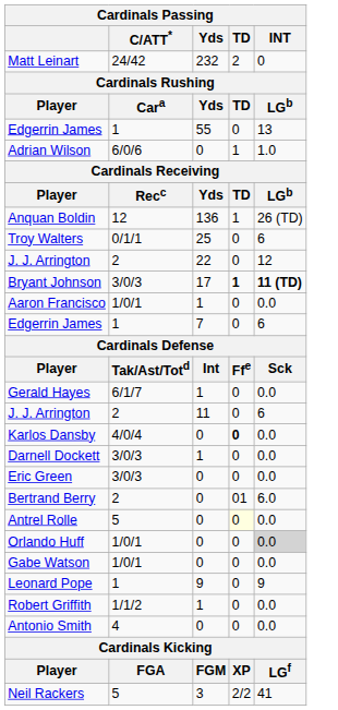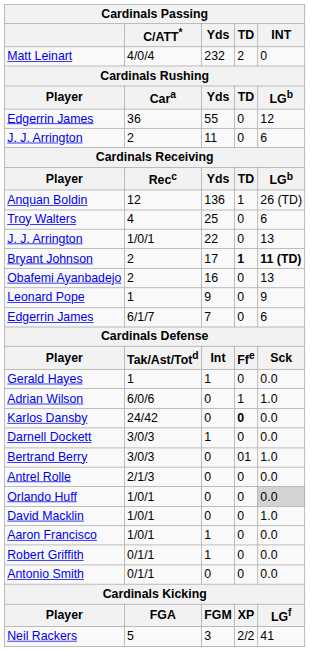Matt Leinart | C/ATT*: 24/42 -> 4/0/4
Edgerrin James / 55 | C/ATT*: 1 -> 36
Edgerrin James / 55 | INT: 13 -> 12
rows swapped: J. J. Arrington / 11 <-> Adrian Wilson
Troy Walters | C/ATT*: 0/1/1 -> 4
J. J. Arrington / 22 | C/ATT*: 2 -> 1/0/1
J. J. Arrington / 22 | INT: 12 -> 13
Bryant Johnson | C/ATT*: 3/0/3 -> 2
+ row: Obafemi Ayanbadejo | 2 | 16 | 0 | 13
rows swapped: Leonard Pope <-> Aaron Francisco
Edgerrin James / 7 | C/ATT*: 1 -> 6/1/7
Gerald Hayes | C/ATT*: 6/1/7 -> 1
Karlos Dansby | C/ATT*: 4/0/4 -> 24/42
- row: Eric Green | 3/0/3 | 0 | 0 | 0.0
Bertrand Berry | C/ATT*: 2 -> 3/0/3
Bertrand Berry | INT: 6.0 -> 1.0
Antrel Rolle | C/ATT*: 5 -> 2/1/3
Antrel Rolle | TD: lightyellow background -> no background
+ row: David Macklin | 1/0/1 | 0 | 0 | 1.0
- row: Gabe Watson | 1/0/1 | 0 | 0 | 0.0
Robert Griffith | C/ATT*: 1/1/2 -> 0/1/1
Antonio Smith | C/ATT*: 4 -> 0/1/1
